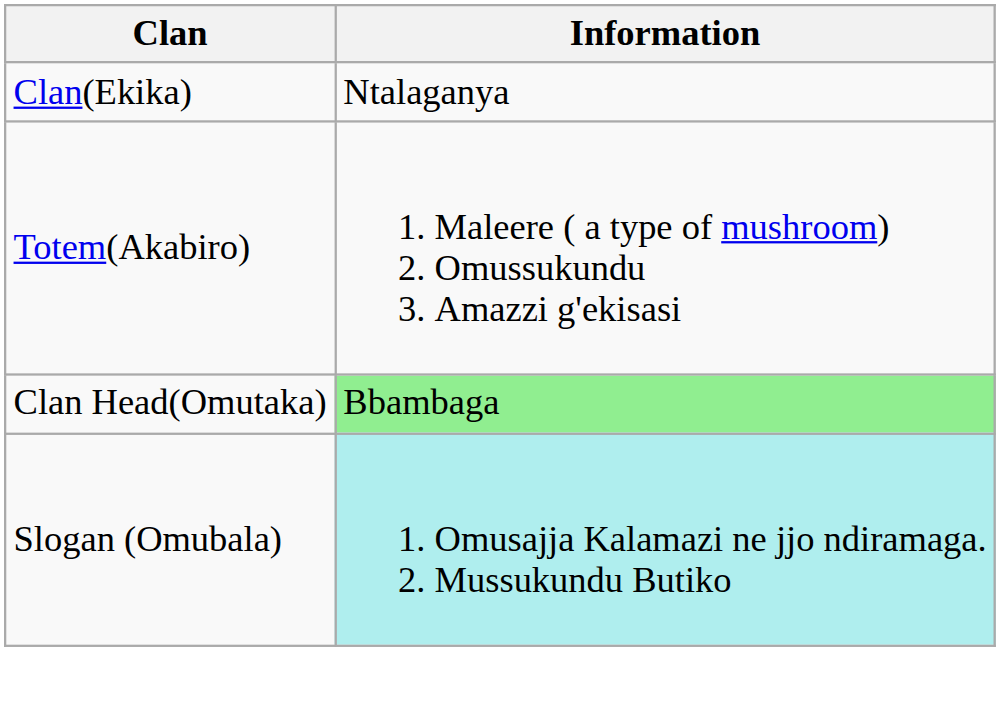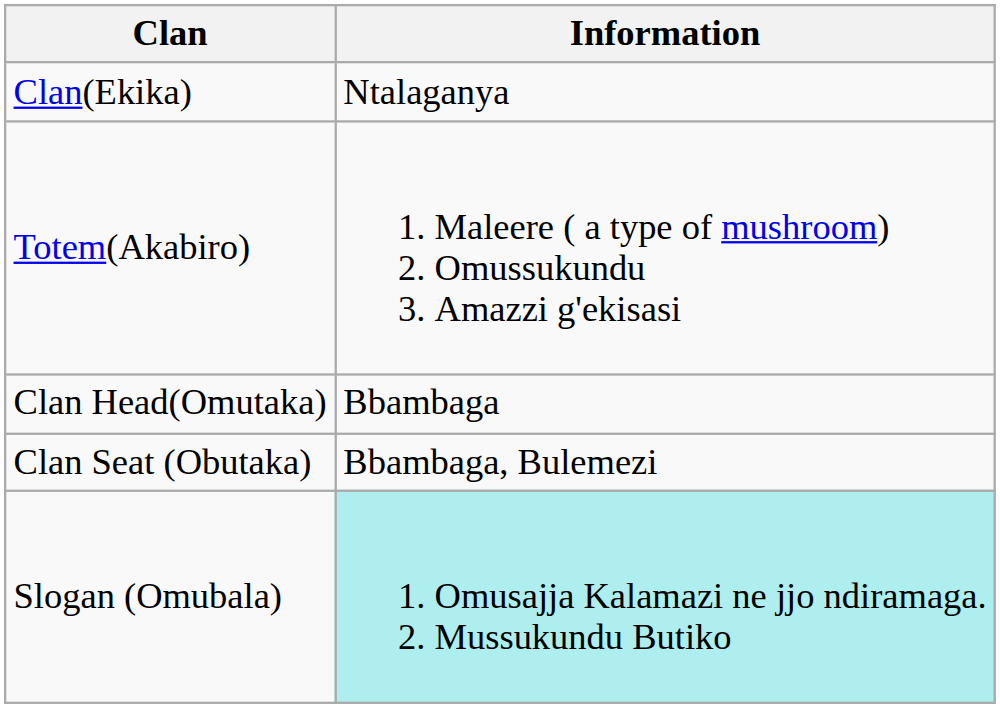Clan Head(Omutaka) | Information: lightgreen background -> no background
+ row: Clan Seat (Obutaka) | Bbambaga, Bulemezi
